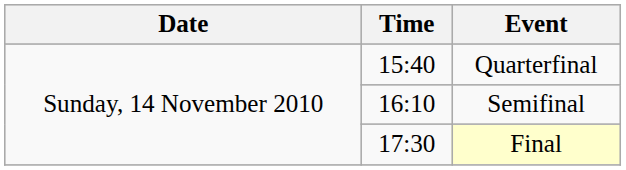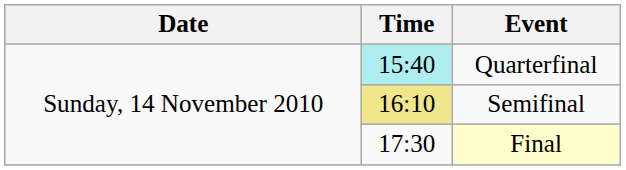Quarterfinal | Time: no background -> paleturquoise background
Semifinal | Time: no background -> khaki background
